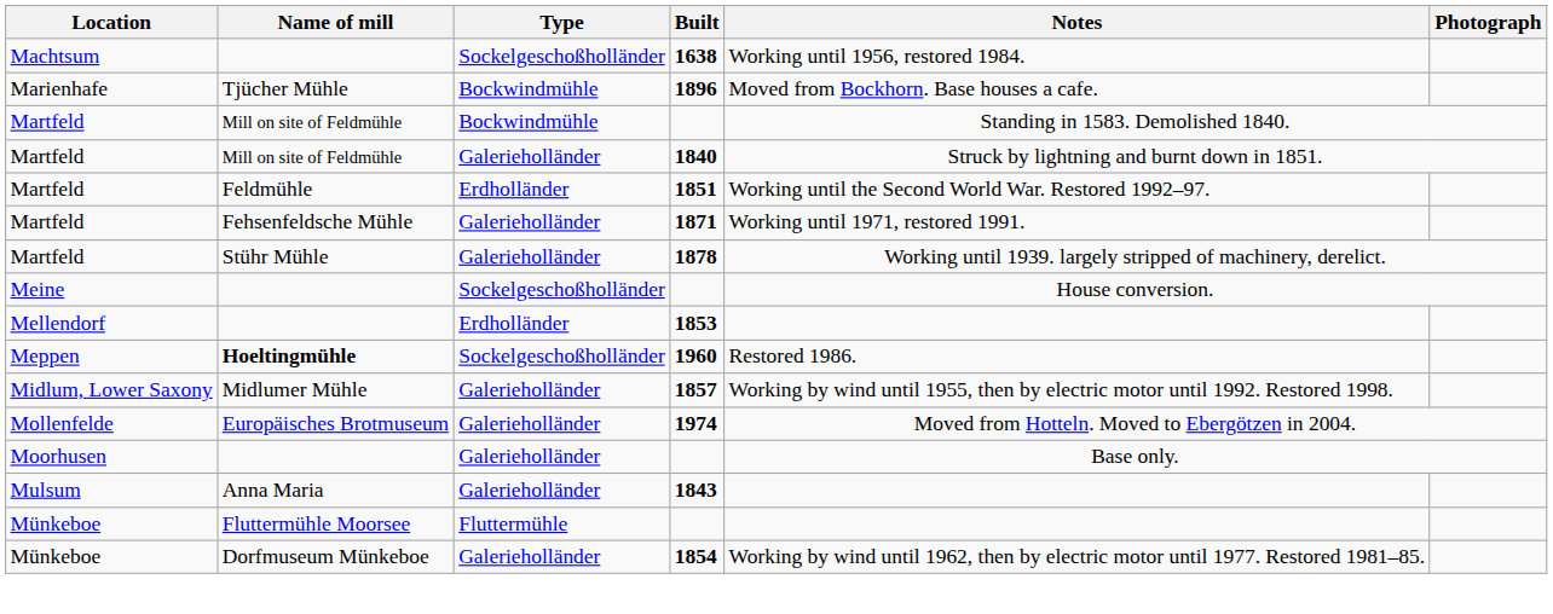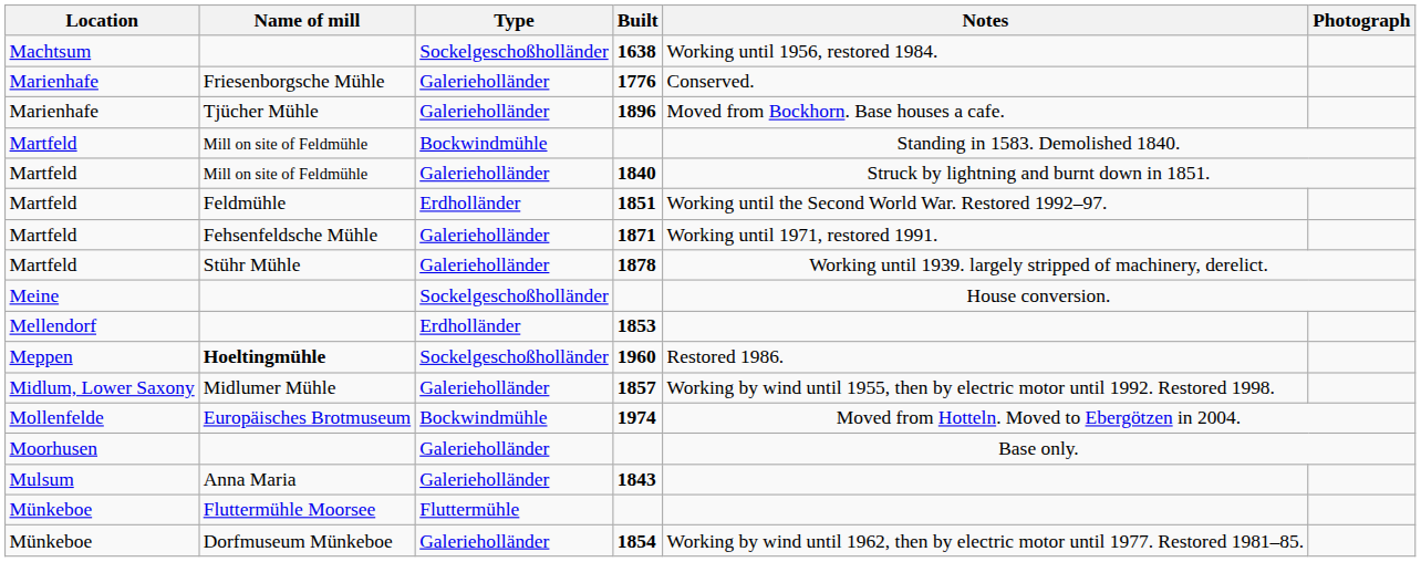+ row: Marienhafe | Friesenborgsche Mühle | Galerieholländer | 1776 | Conserved.
1896 | Type: Bockwindmühle -> Galerieholländer
1974 | Type: Galerieholländer -> Bockwindmühle
